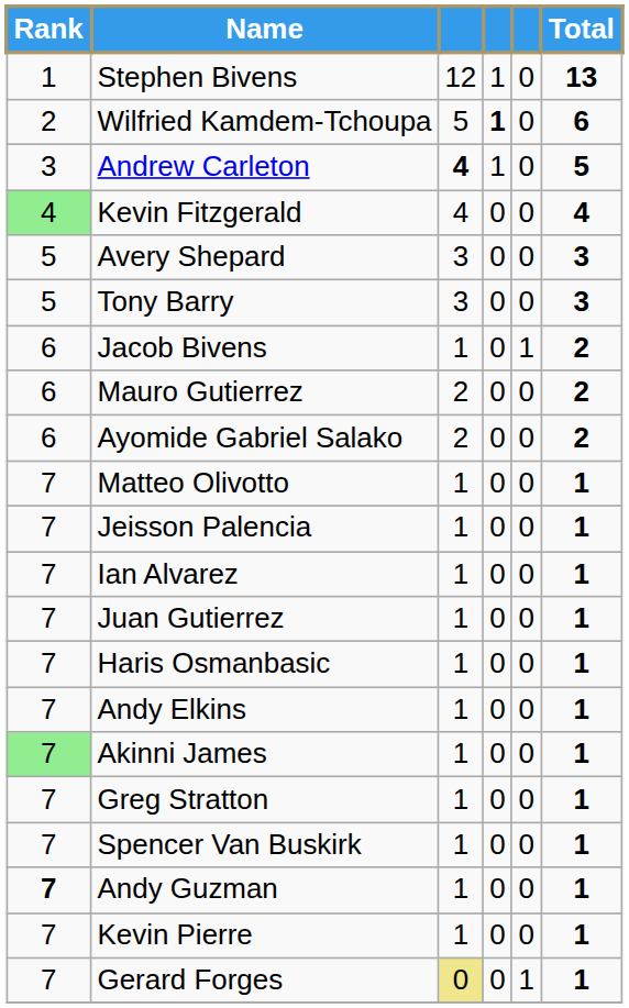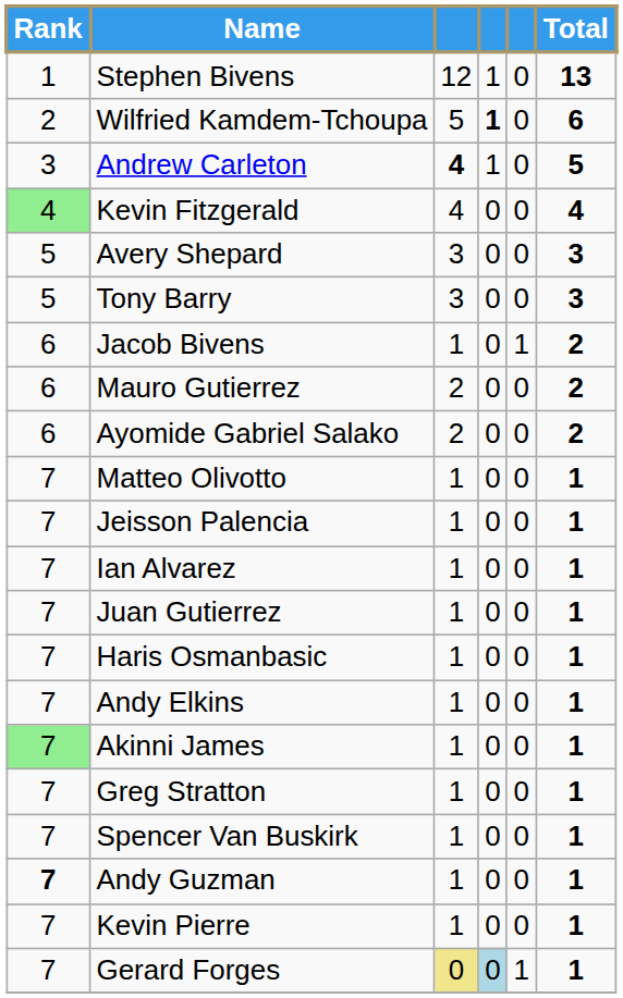Gerard Forges | column 4: no background -> lightblue background
